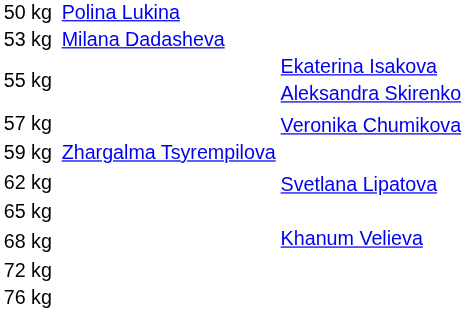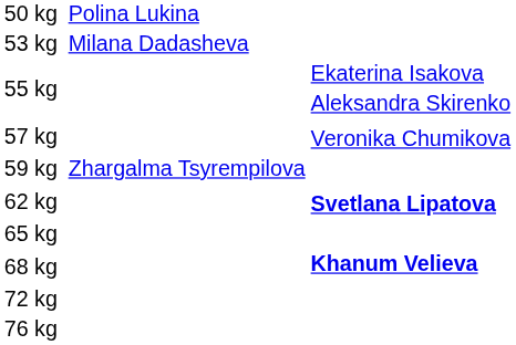62 kg / Svetlana Lipatova | column 3: normal -> bold
68 kg / Khanum Velieva | column 3: normal -> bold
